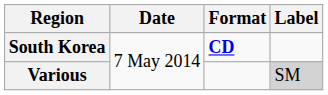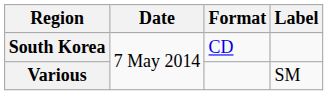South Korea | Format: bold -> normal
Various | Label: lightgrey background -> no background
